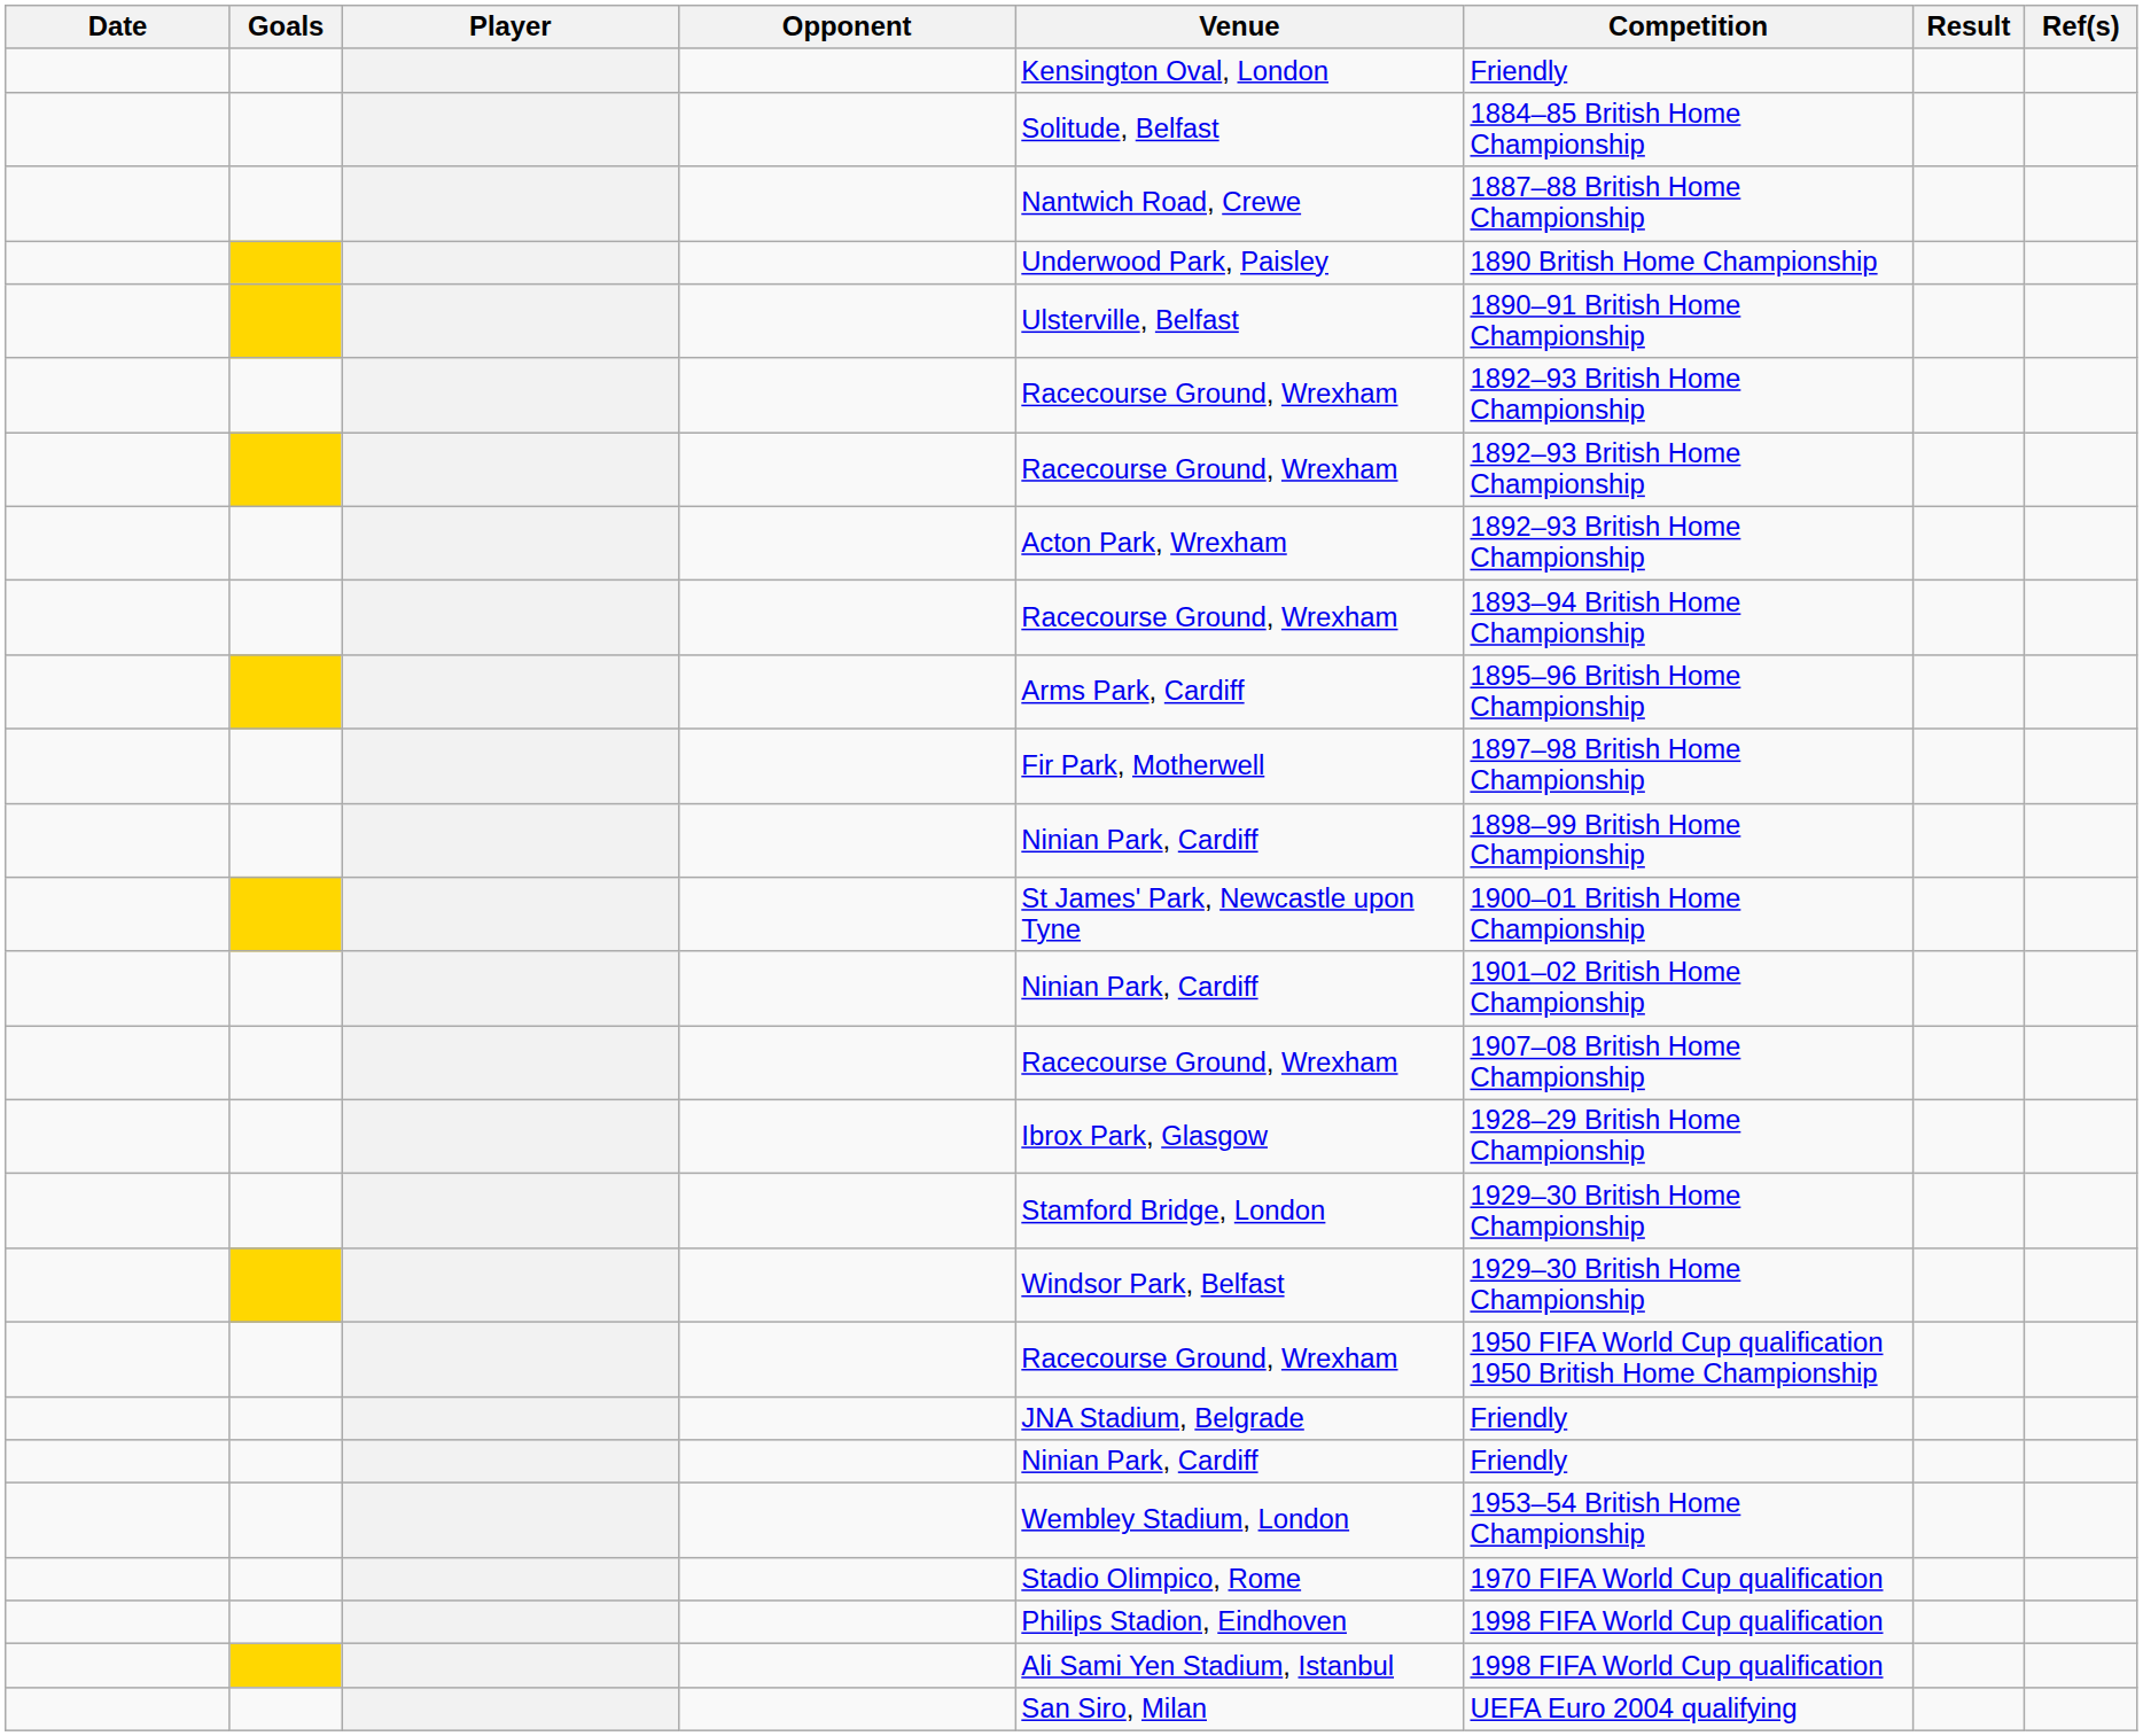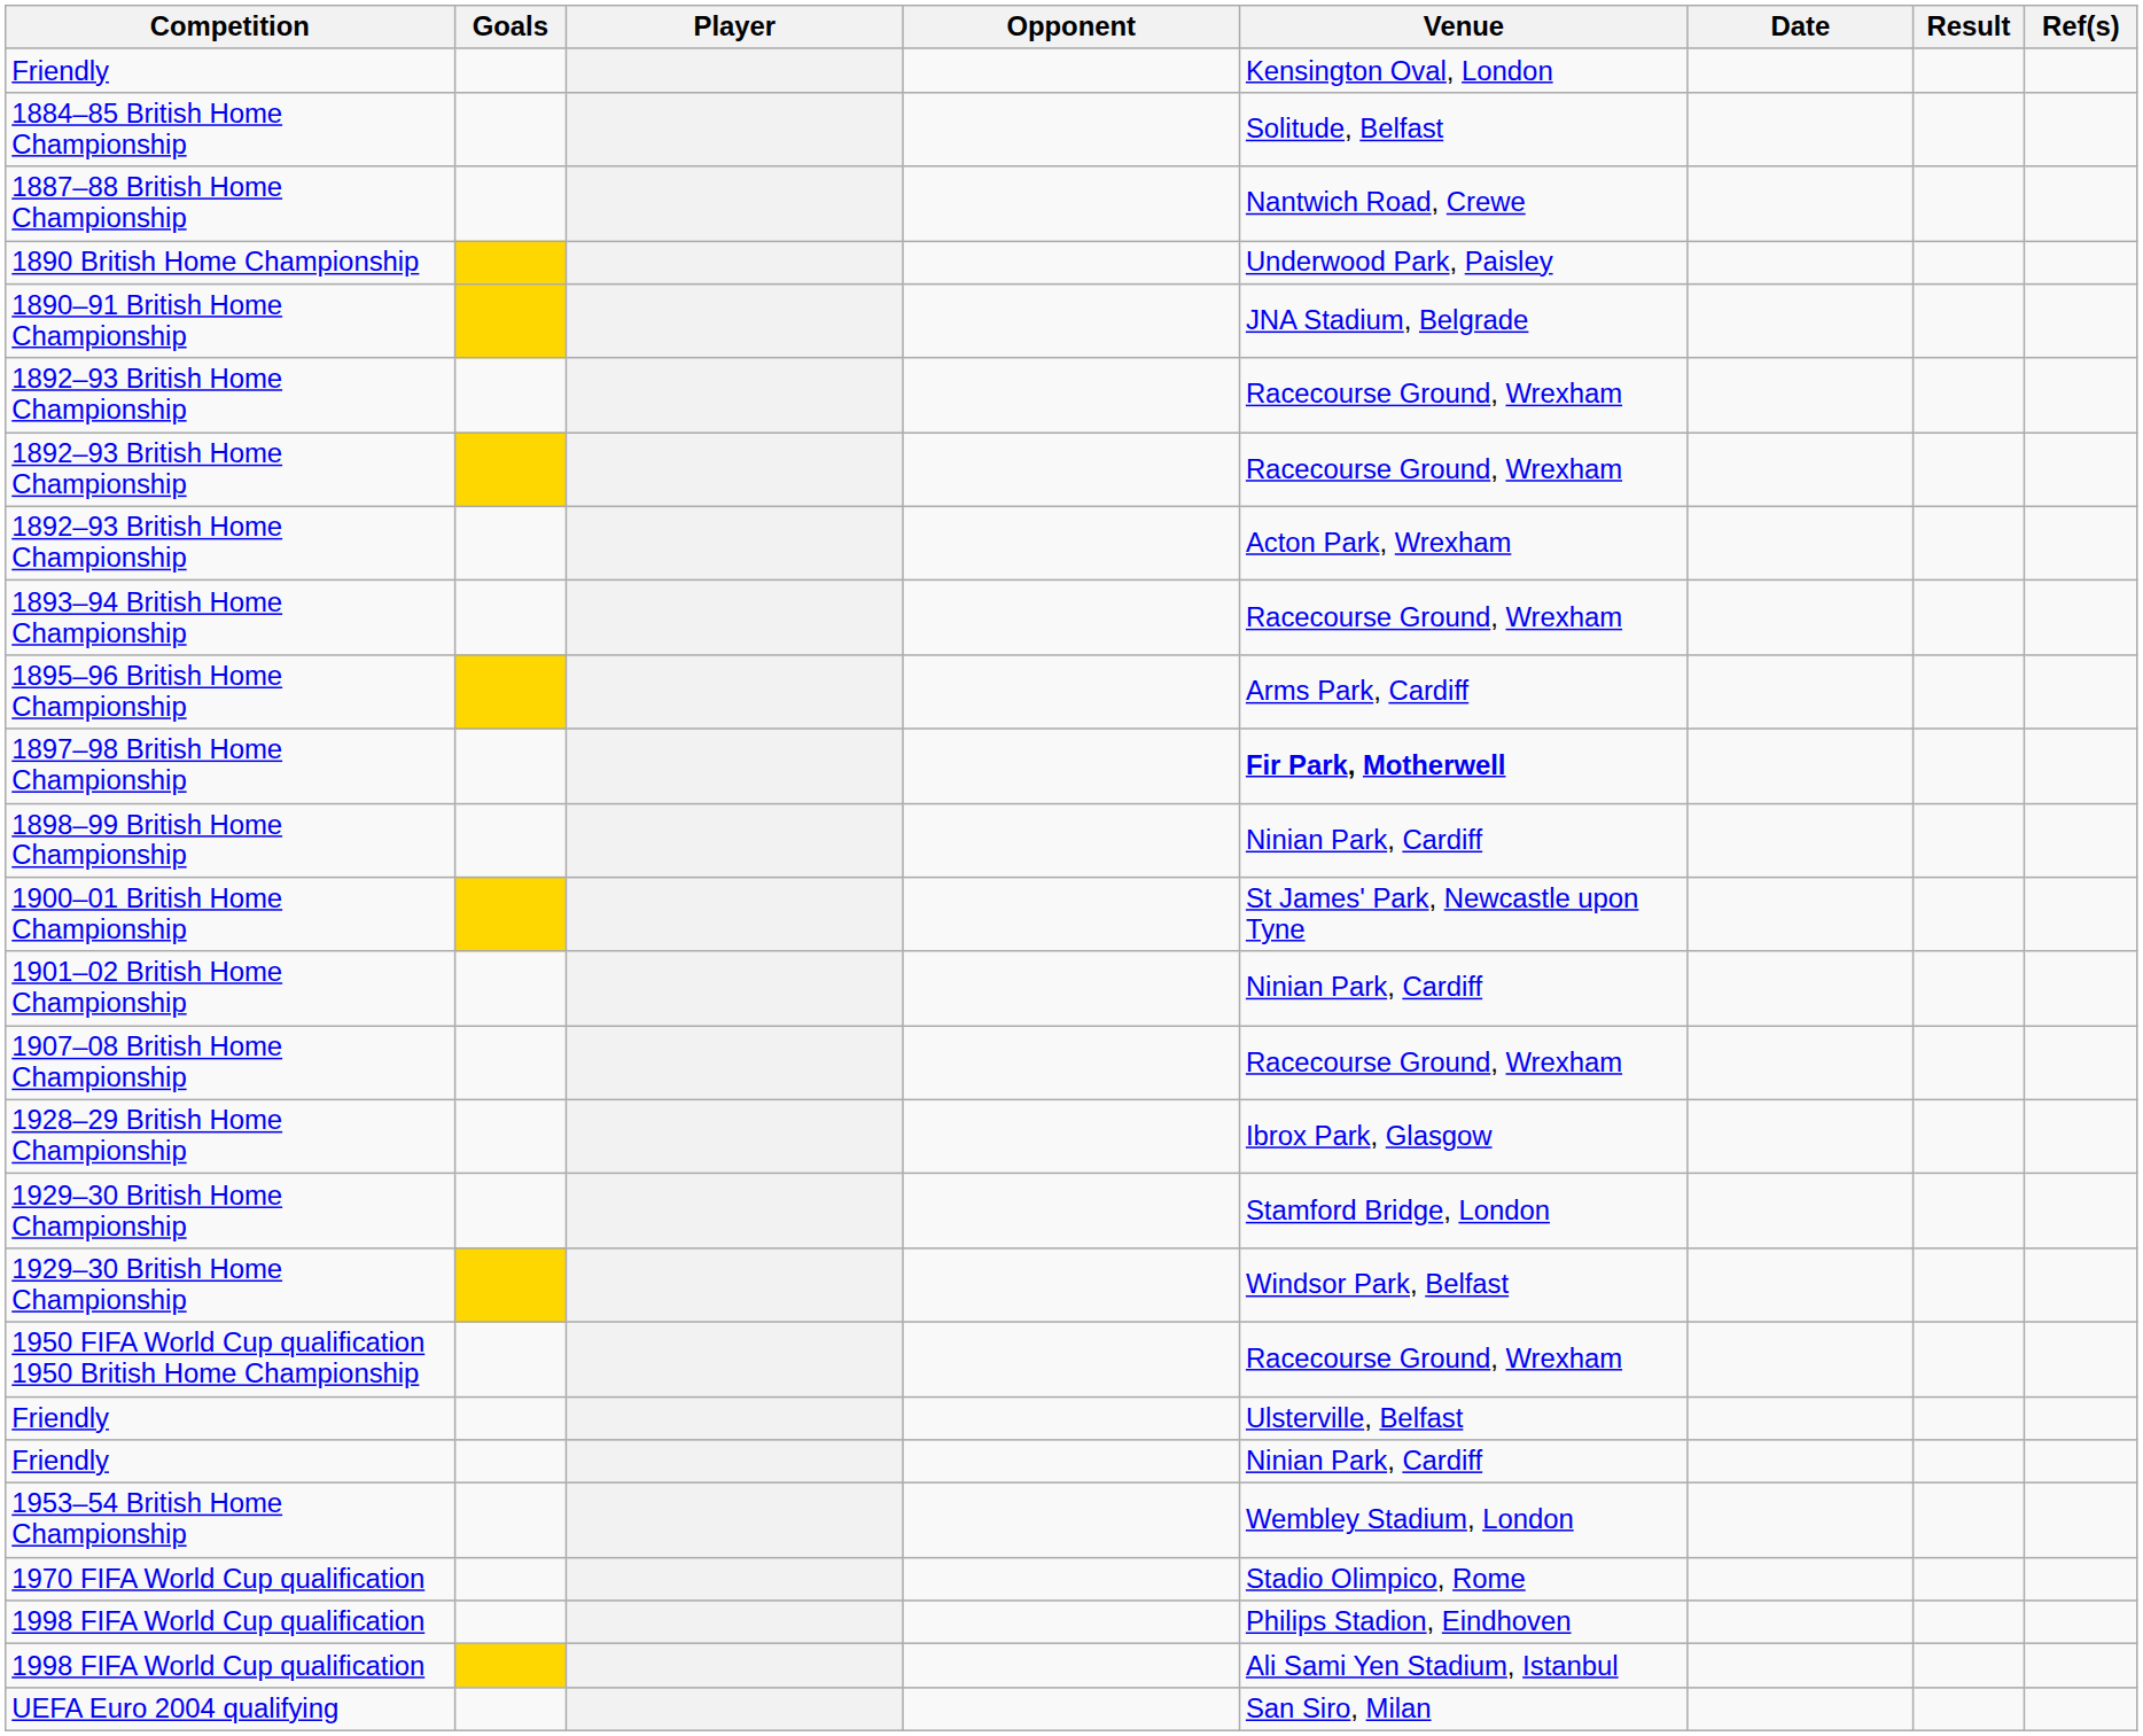columns swapped: Date <-> Competition
row 6 | Venue: Ulsterville, Belfast -> JNA Stadium, Belgrade
row 12 | Venue: normal -> bold
row 21 | Venue: JNA Stadium, Belgrade -> Ulsterville, Belfast
